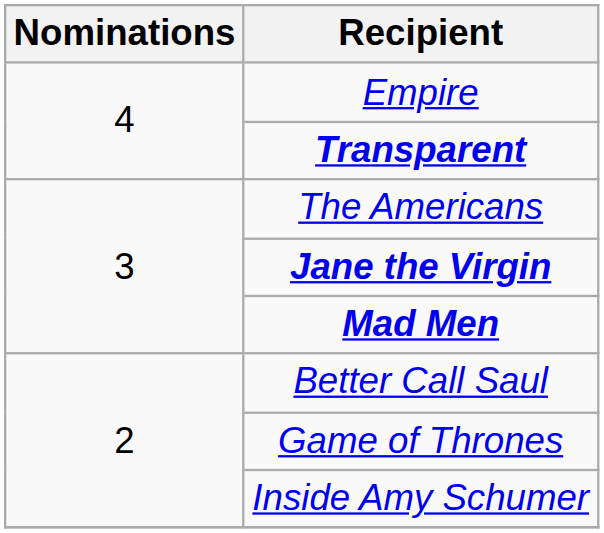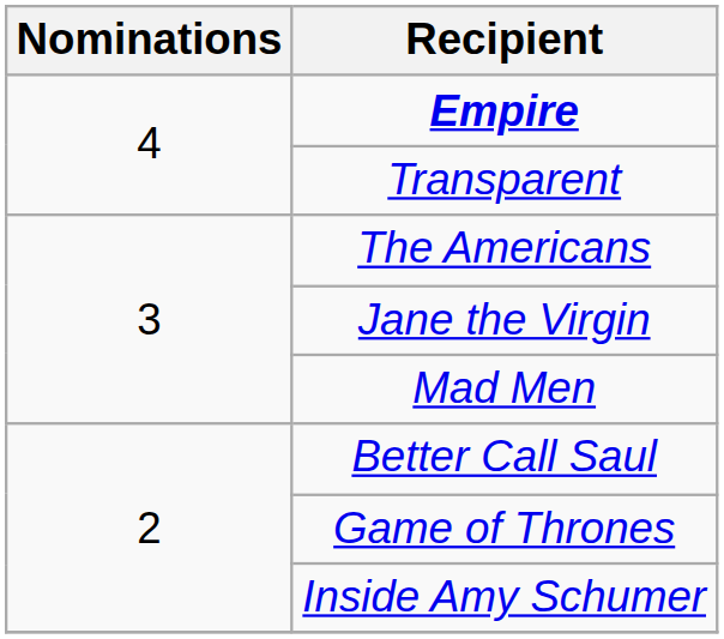Empire | Recipient: normal -> bold
Transparent | Recipient: bold -> normal
Jane the Virgin | Recipient: bold -> normal
Mad Men | Recipient: bold -> normal
